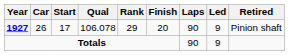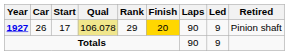1927 | Qual: no background -> khaki background
1927 | Finish: no background -> gold background
